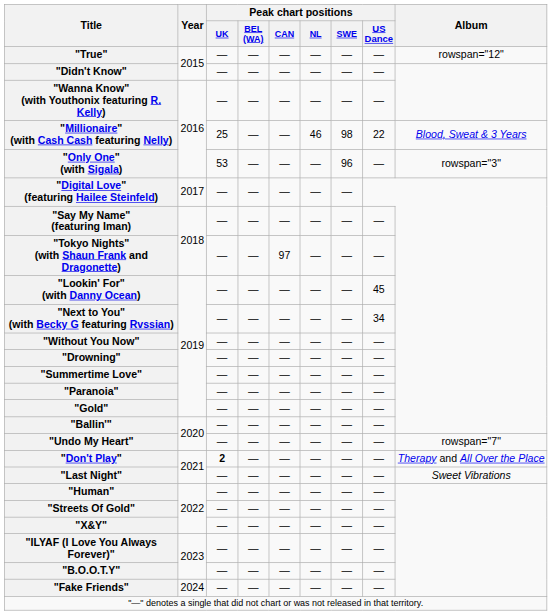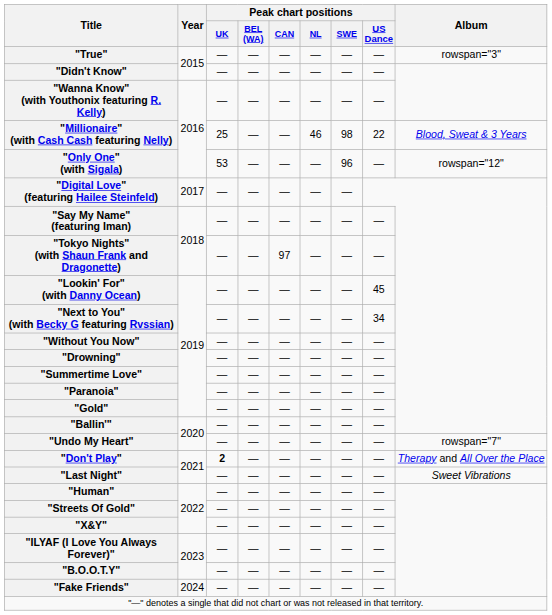"True" | Album: rowspan="12" -> rowspan="3"
"Only One" (with Sigala) | Album: rowspan="3" -> rowspan="12"
